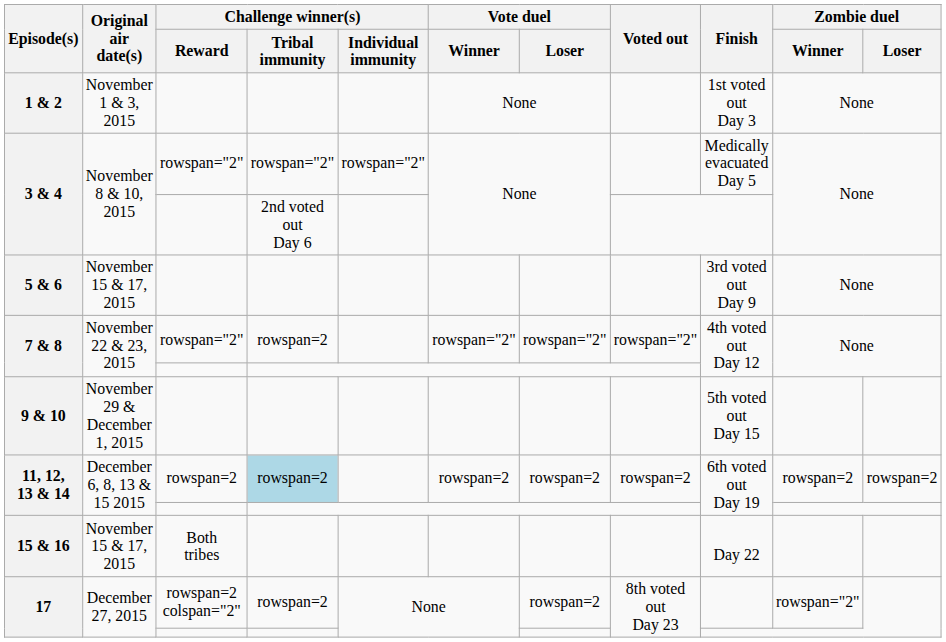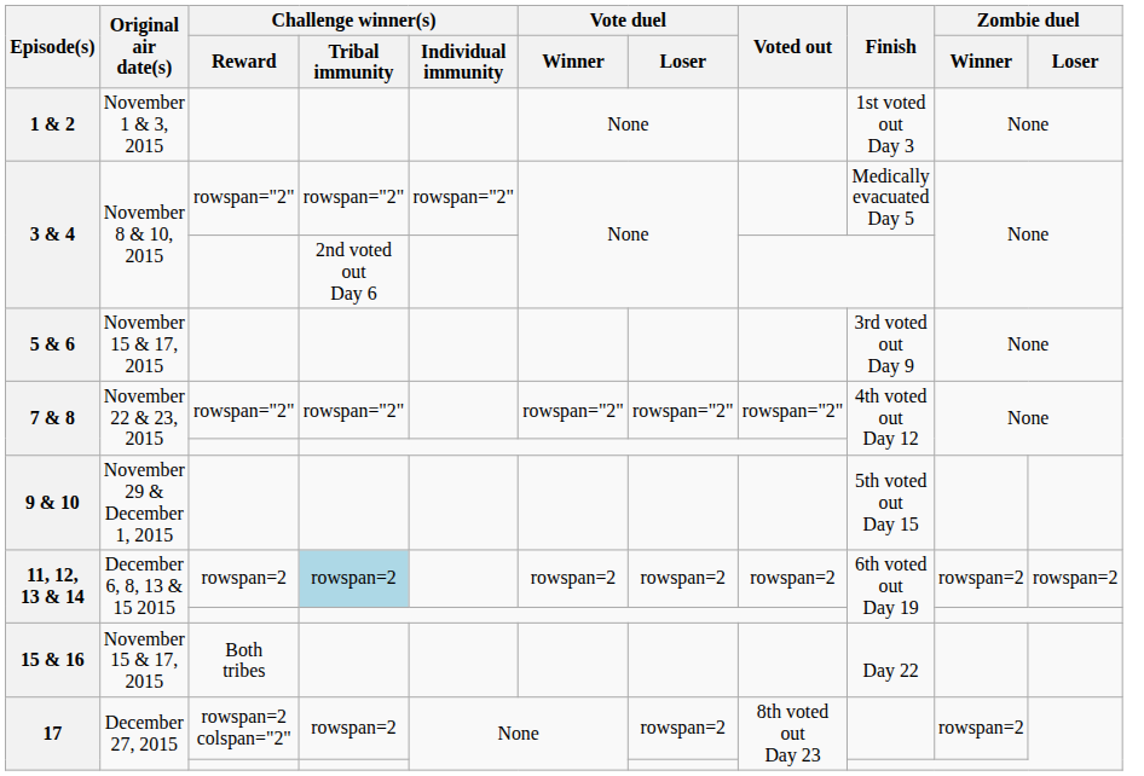7 & 8 / rowspan="2" | Challenge winner(s) / Tribal immunity: rowspan=2 -> rowspan="2"
17 / rowspan=2 colspan="2" | Zombie duel / Winner: rowspan="2" -> rowspan=2
